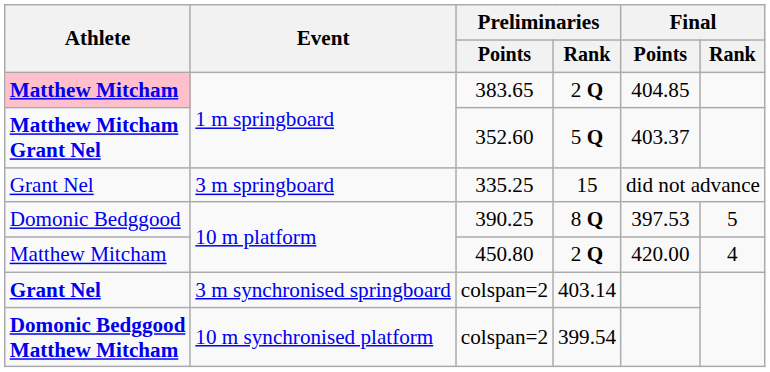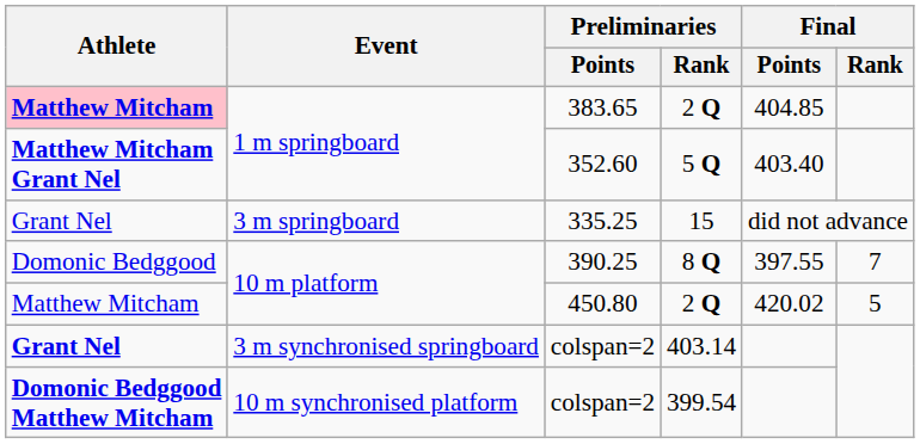352.60 | Final / Points: 403.37 -> 403.40
390.25 | Final / Points: 397.53 -> 397.55
390.25 | Final / Rank: 5 -> 7
450.80 | Final / Points: 420.00 -> 420.02
450.80 | Final / Rank: 4 -> 5
